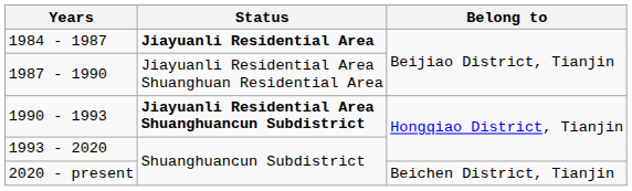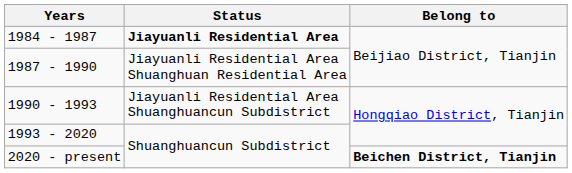1990 - 1993 | Status: bold -> normal
2020 - present | Belong to: normal -> bold
